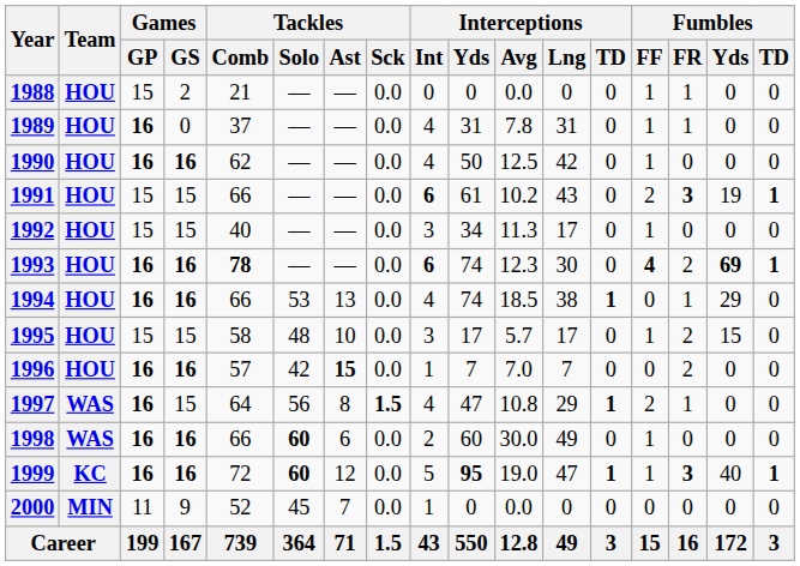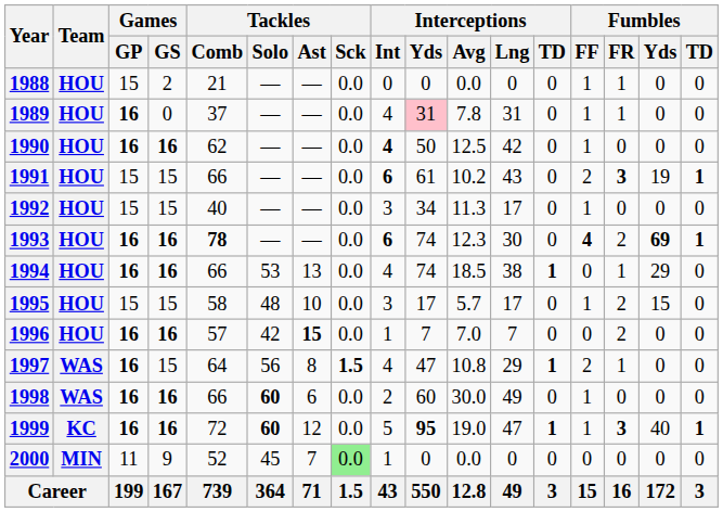1989 | Interceptions / Yds: no background -> pink background
1990 | Interceptions / Int: normal -> bold
2000 | Tackles / Sck: no background -> lightgreen background
